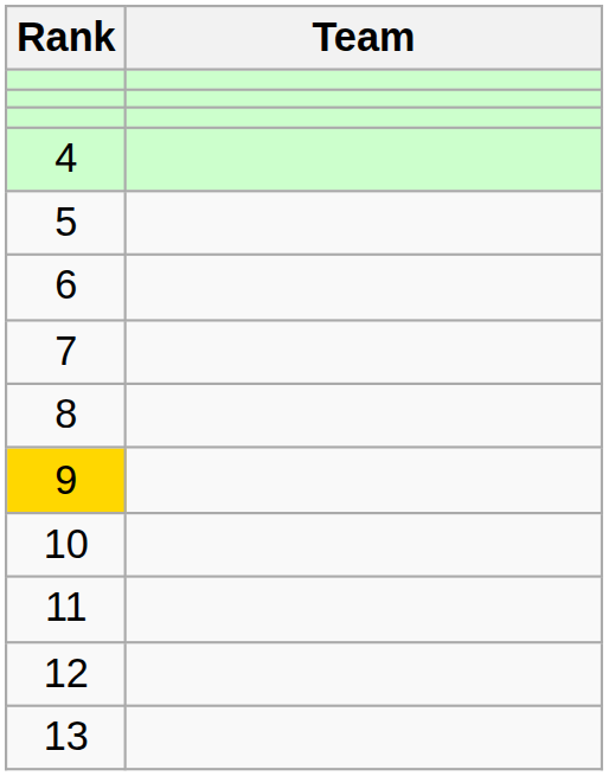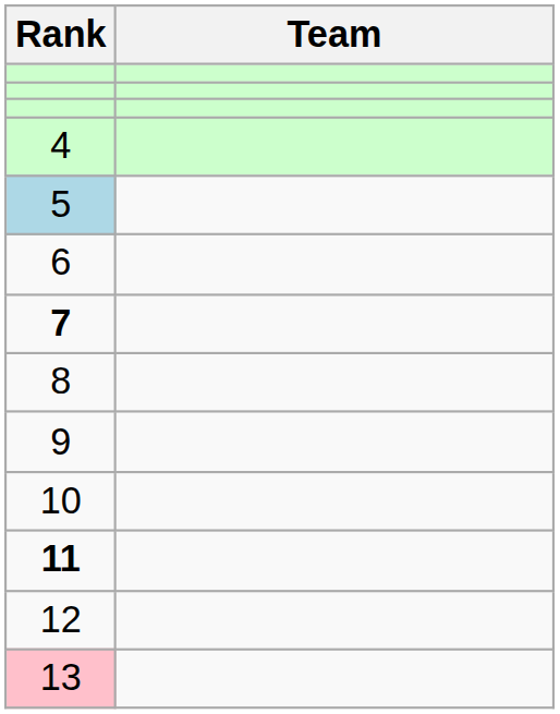row 6 | Rank: no background -> lightblue background
row 8 | Rank: normal -> bold
row 10 | Rank: gold background -> no background
row 12 | Rank: normal -> bold
row 14 | Rank: no background -> pink background
